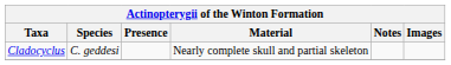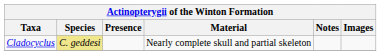Cladocyclus | Species: no background -> khaki background
